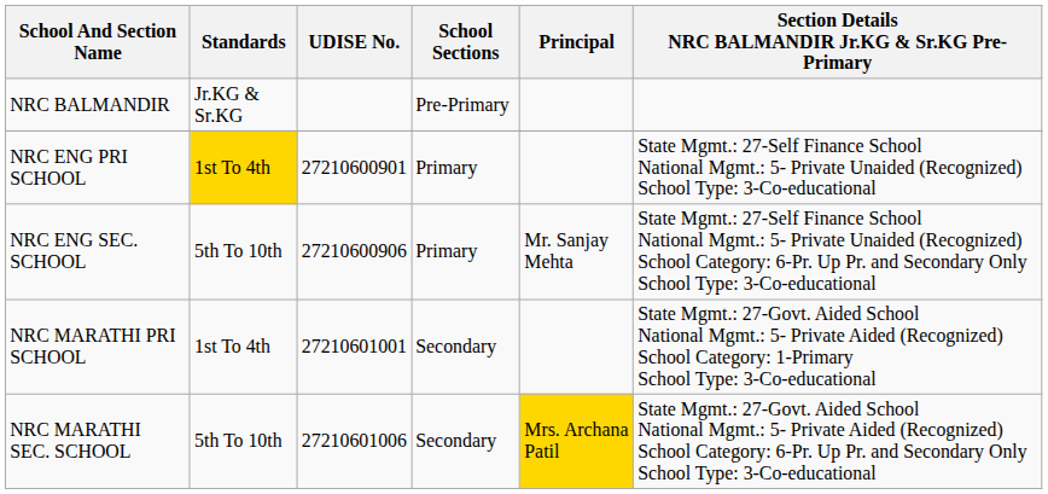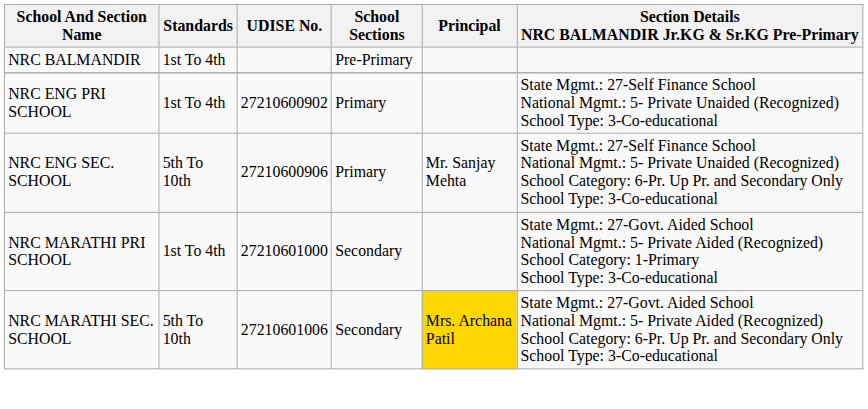NRC BALMANDIR | Standards: Jr.KG & Sr.KG -> 1st To 4th
NRC ENG PRI SCHOOL | Standards: gold background -> no background
NRC ENG PRI SCHOOL | UDISE No.: 27210600901 -> 27210600902
NRC MARATHI PRI SCHOOL | UDISE No.: 27210601001 -> 27210601000
